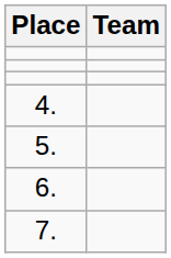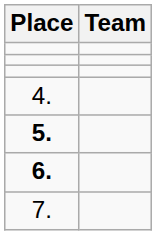row 6 | Place: normal -> bold
row 7 | Place: normal -> bold
